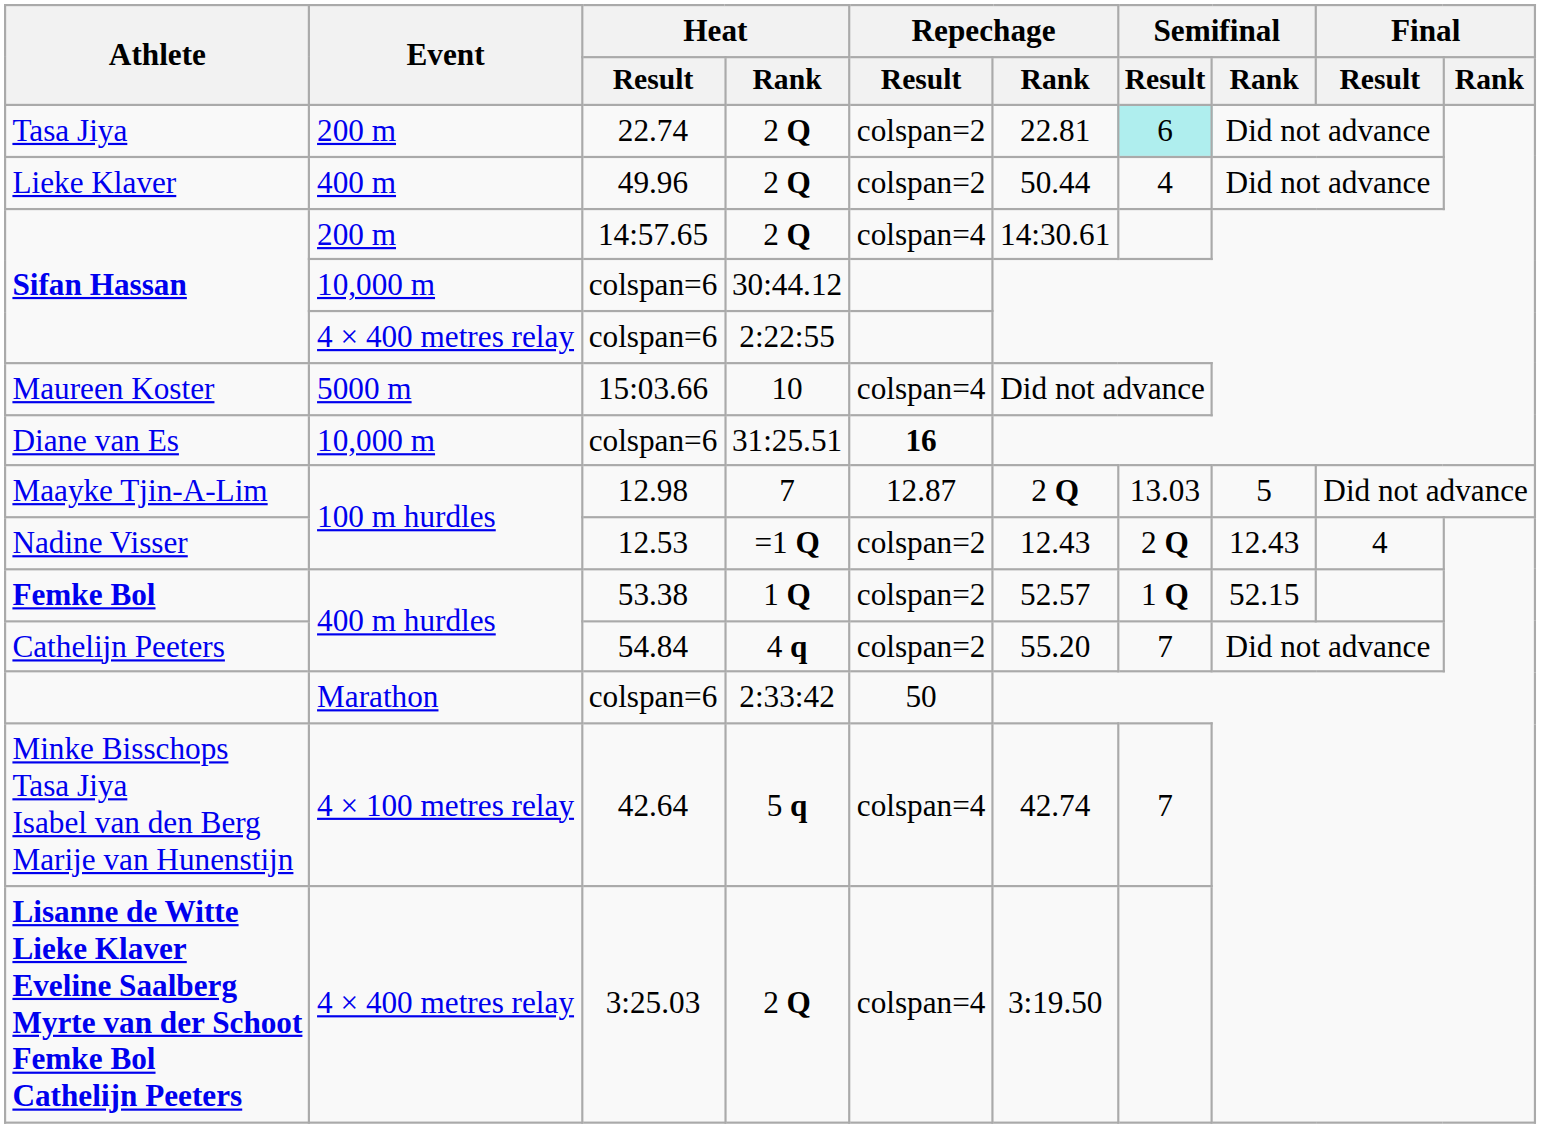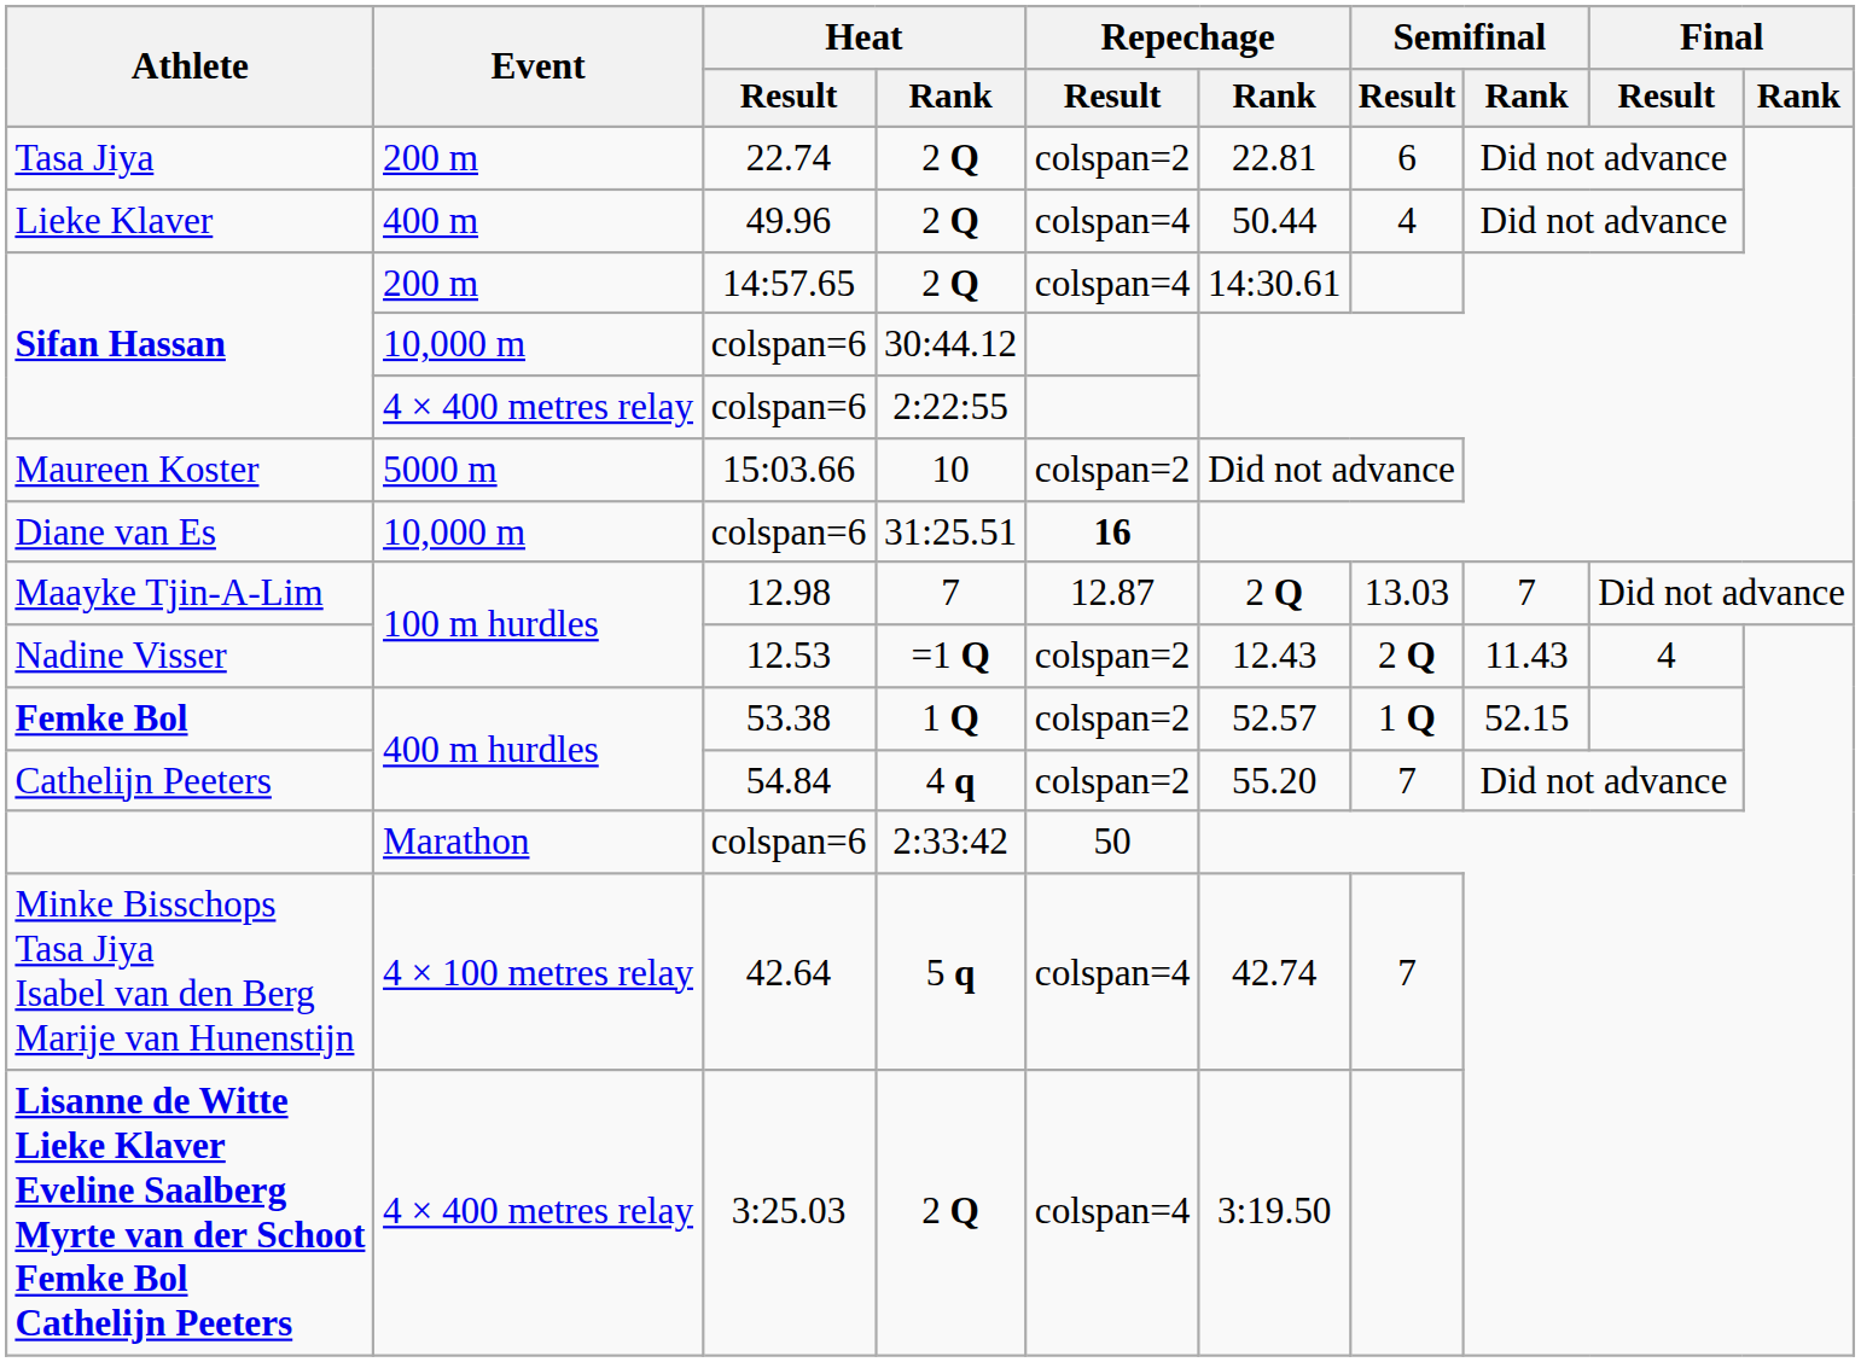Tasa Jiya | Semifinal / Result: paleturquoise background -> no background
Lieke Klaver | Repechage / Result: colspan=2 -> colspan=4
Maureen Koster | Repechage / Result: colspan=4 -> colspan=2
Maayke Tjin-A-Lim | Semifinal / Rank: 5 -> 7
Nadine Visser | Semifinal / Rank: 12.43 -> 11.43
